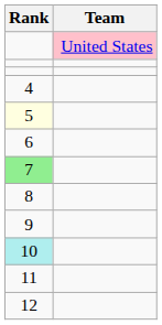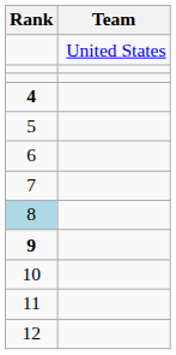row 2 | Team: pink background -> no background
row 5 | Rank: normal -> bold
row 6 | Rank: lightyellow background -> no background
row 8 | Rank: lightgreen background -> no background
row 9 | Rank: no background -> lightblue background
row 10 | Rank: normal -> bold
row 11 | Rank: paleturquoise background -> no background
